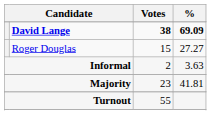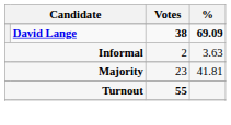- row: Roger Douglas | 15 | 27.27
Turnout | Votes: normal -> bold
